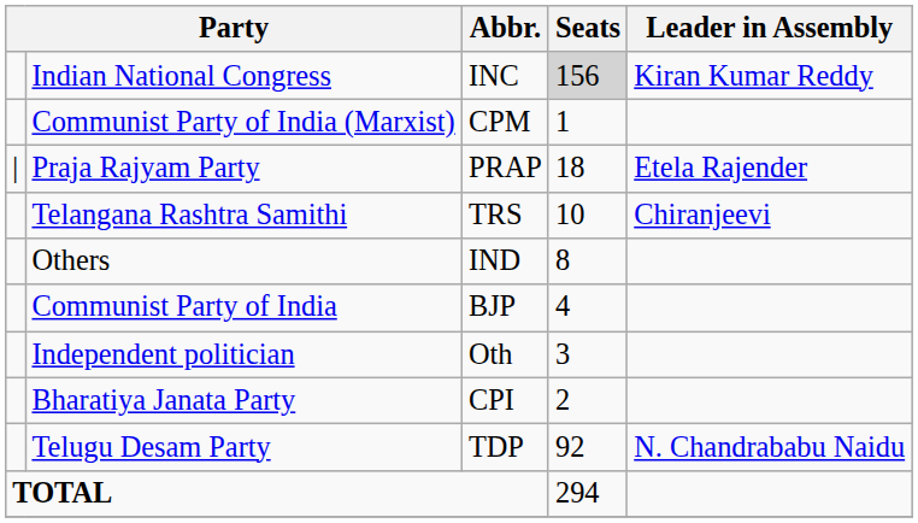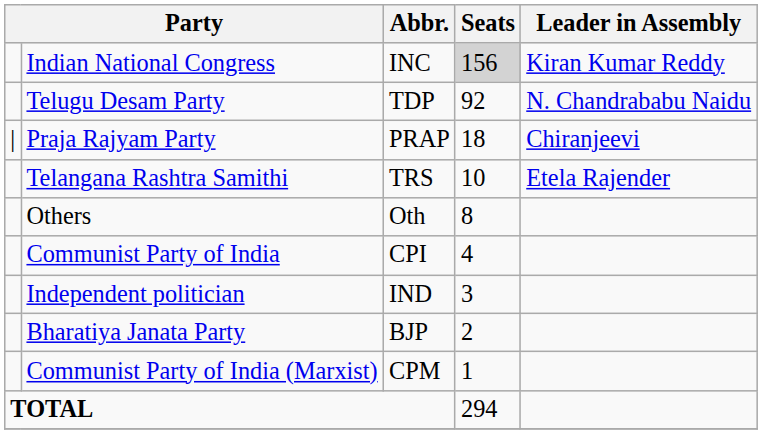rows swapped: Telugu Desam Party <-> Communist Party of India (Marxist)
Praja Rajyam Party | Leader in Assembly: Etela Rajender -> Chiranjeevi
Telangana Rashtra Samithi | Leader in Assembly: Chiranjeevi -> Etela Rajender
Others | Abbr.: IND -> Oth
Communist Party of India | Abbr.: BJP -> CPI
Independent politician | Abbr.: Oth -> IND
Bharatiya Janata Party | Abbr.: CPI -> BJP
